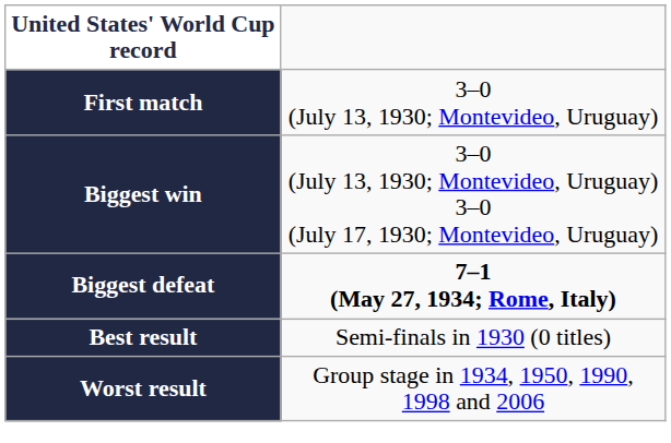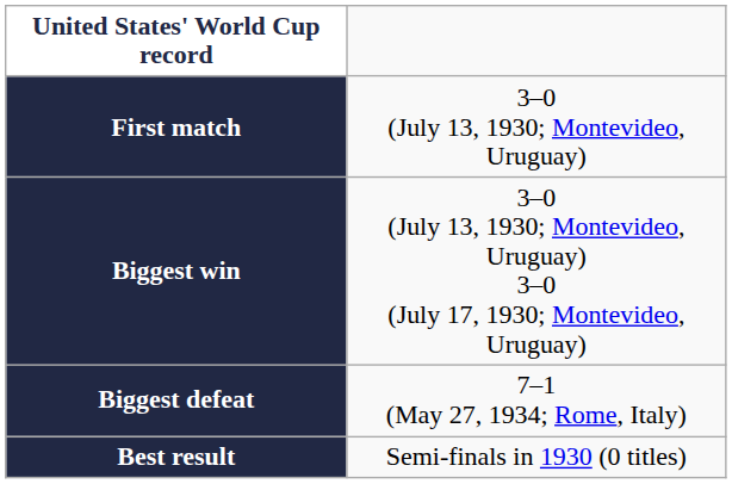Biggest defeat | column 2: bold -> normal
- row: Worst result | Group stage in 1934, 1950, 1990, 1998 and 2006
